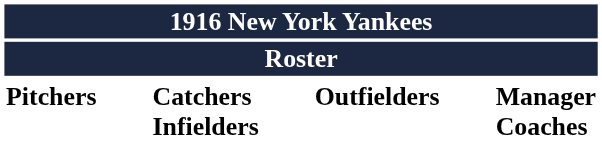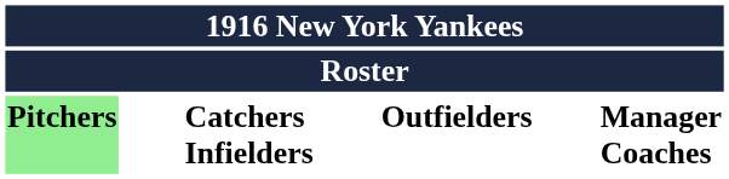Pitchers | column 1: no background -> lightgreen background
